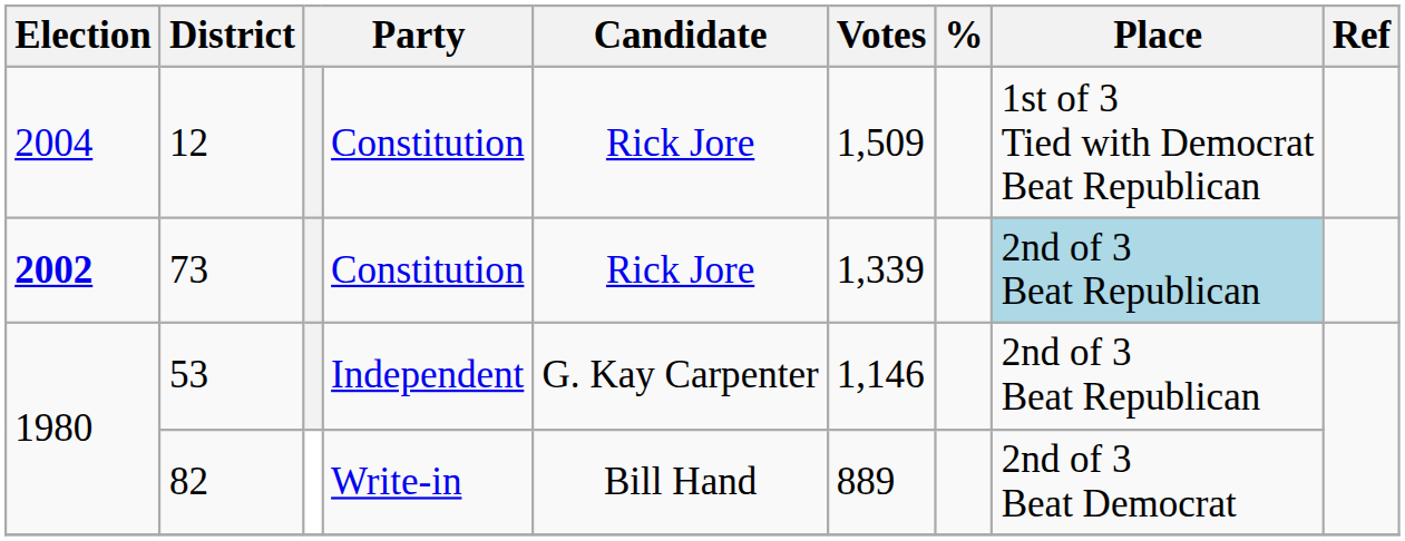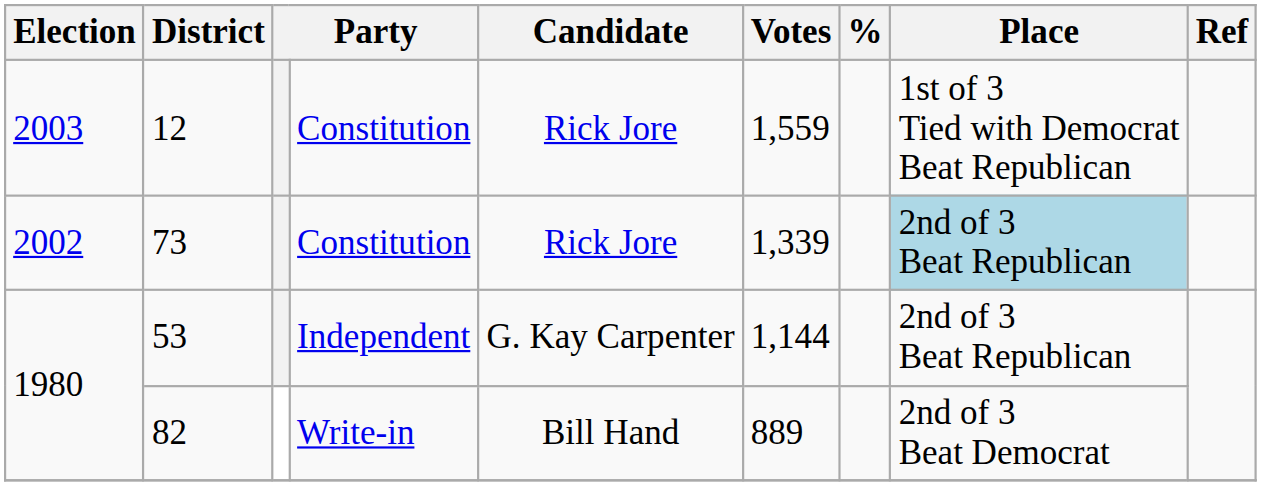12 | Election: 2004 -> 2003
12 | Votes: 1,509 -> 1,559
73 | Election: bold -> normal
53 | Votes: 1,146 -> 1,144
